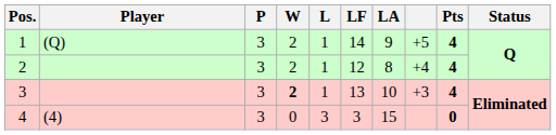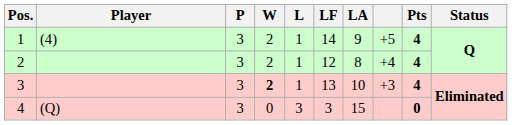row 2 | Player: (Q) -> (4)
row 5 | Player: (4) -> (Q)
